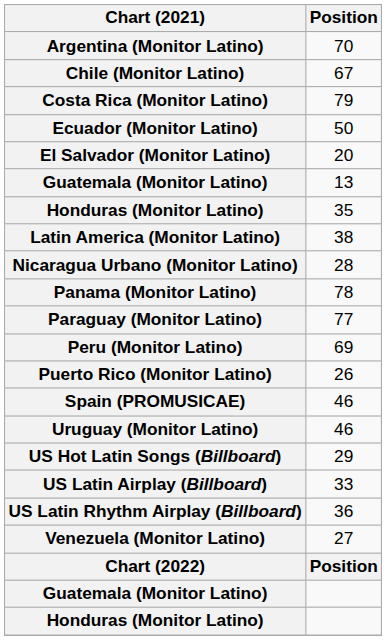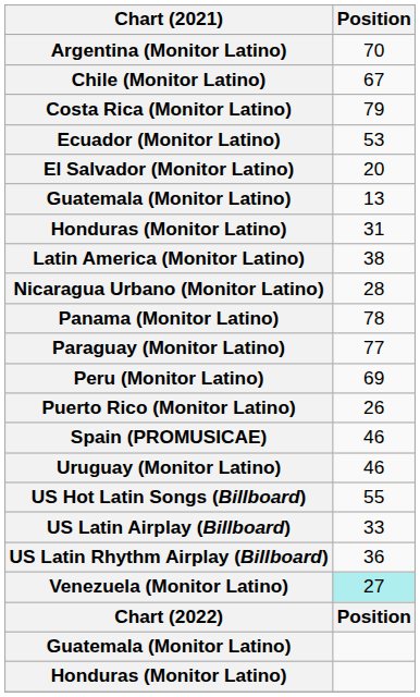row 5 | Position: 50 -> 53
row 8 | Position: 35 -> 31
row 17 | Position: 29 -> 55
row 20 | Position: no background -> paleturquoise background
